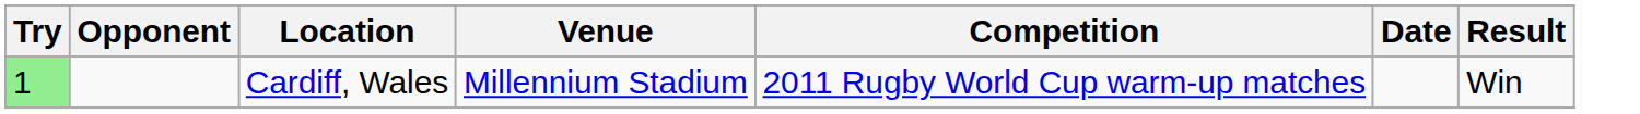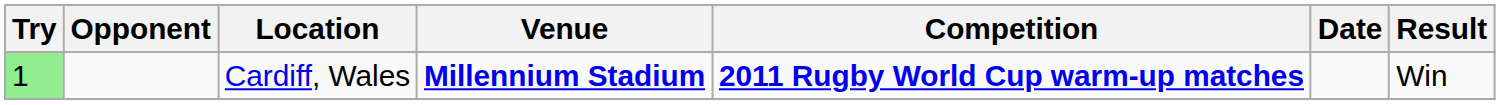Cardiff, Wales | Venue: normal -> bold
Cardiff, Wales | Competition: normal -> bold
